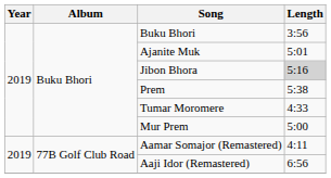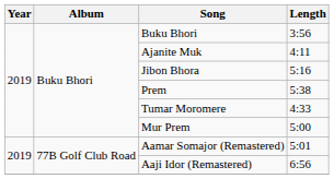Ajanite Muk | Length: 5:01 -> 4:11
Jibon Bhora | Length: lightgrey background -> no background
Aamar Somajor (Remastered) | Length: 4:11 -> 5:01
